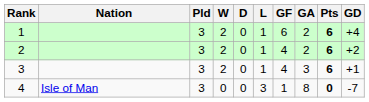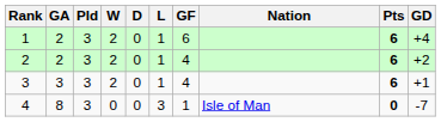columns swapped: Nation <-> GA
